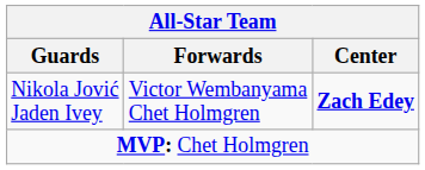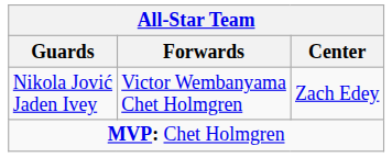Nikola Jović Jaden Ivey | Center: bold -> normal
